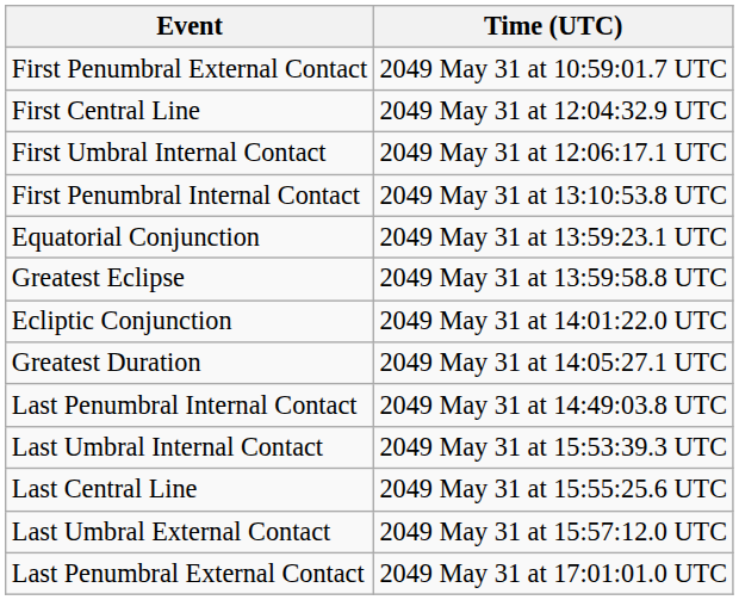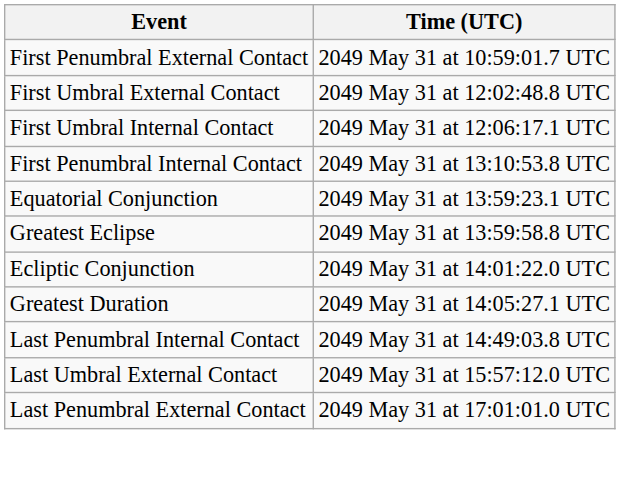+ row: First Umbral External Contact | 2049 May 31 at 12:02:48.8 UTC
- row: First Central Line | 2049 May 31 at 12:04:32.9 UTC
- row: Last Umbral Internal Contact | 2049 May 31 at 15:53:39.3 UTC
- row: Last Central Line | 2049 May 31 at 15:55:25.6 UTC
